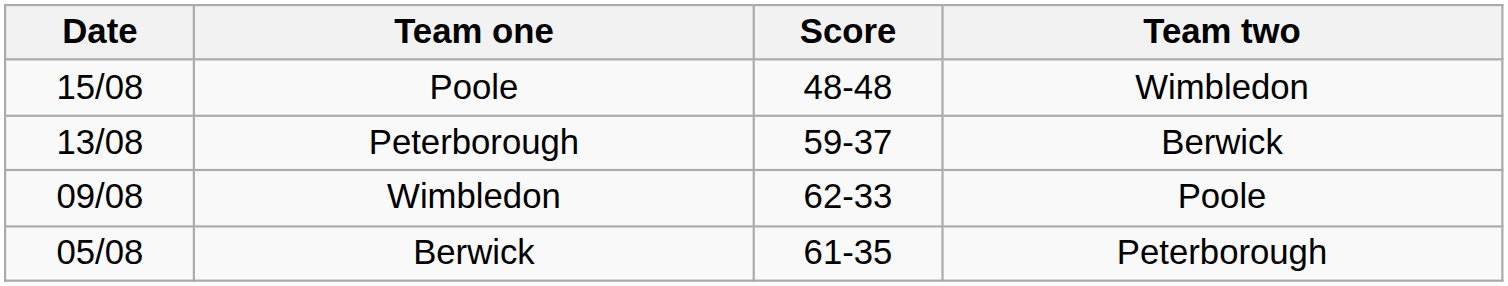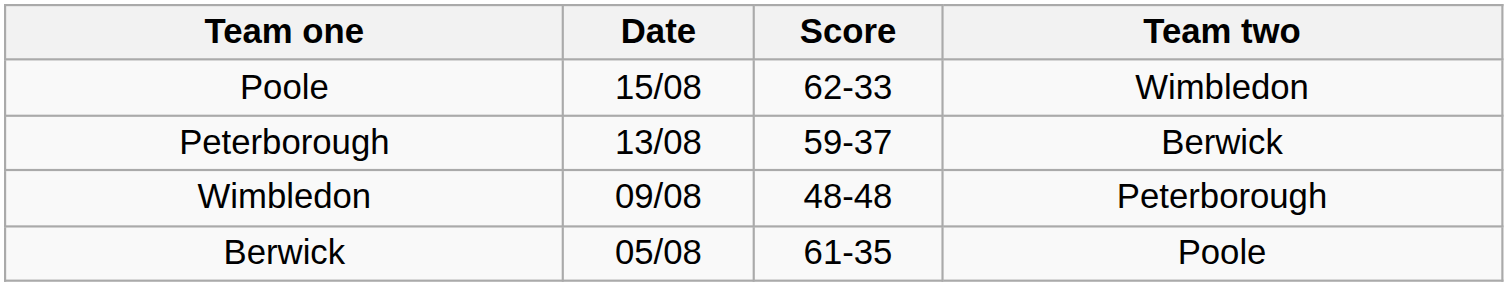columns swapped: Date <-> Team one
row 2 | Score: 48-48 -> 62-33
row 4 | Score: 62-33 -> 48-48
row 4 | Team two: Poole -> Peterborough
row 5 | Team two: Peterborough -> Poole
